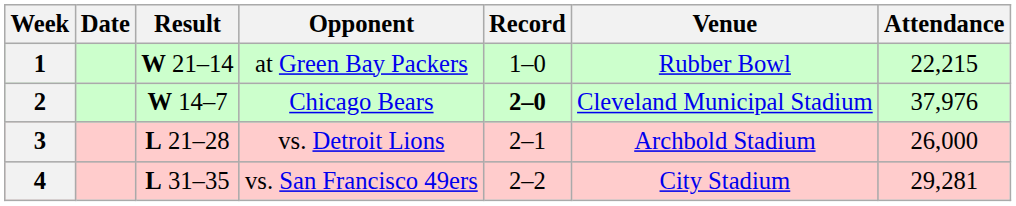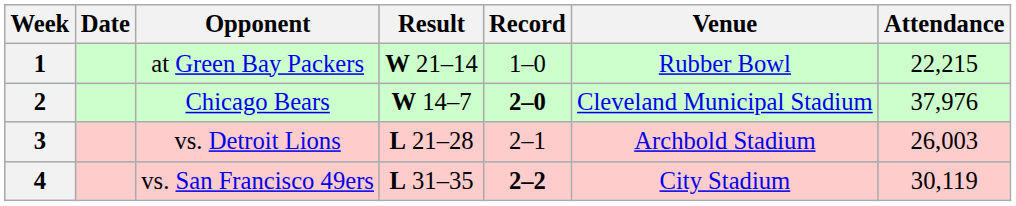columns swapped: Opponent <-> Result
3 | Attendance: 26,000 -> 26,003
4 | Record: normal -> bold
4 | Attendance: 29,281 -> 30,119
